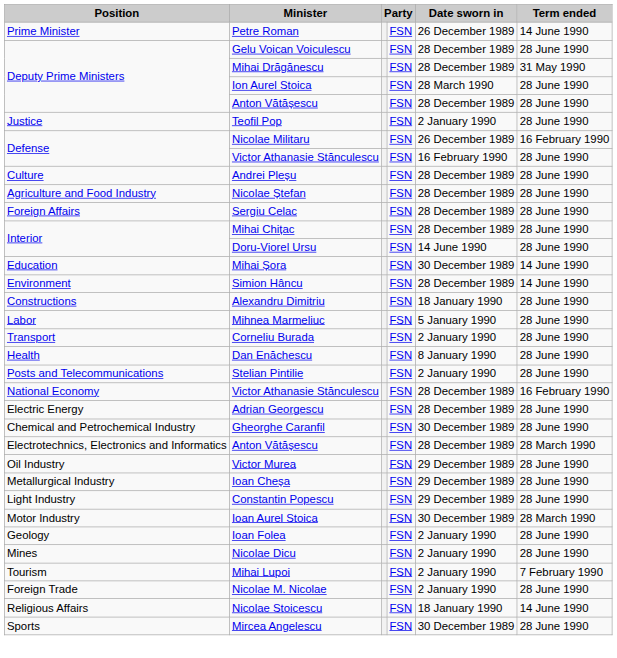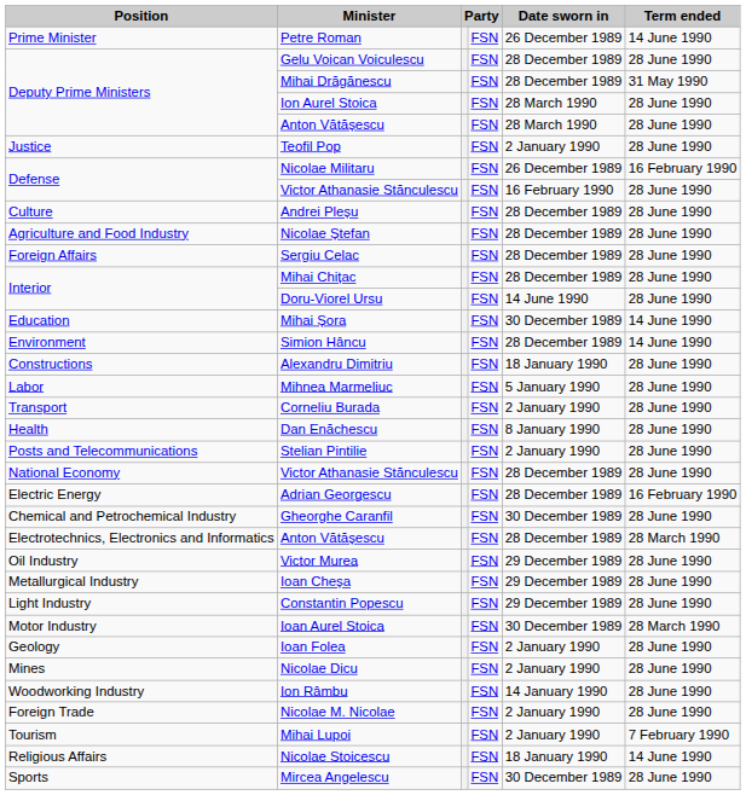Deputy Prime Ministers / Anton Vătășescu | Date sworn in: 28 December 1989 -> 28 March 1990
National Economy / Victor Athanasie Stănculescu | Term ended: 16 February 1990 -> 28 June 1990
Adrian Georgescu | Term ended: 28 June 1990 -> 16 February 1990
+ row: Woodworking Industry | Ion Râmbu | FSN | 14 January 1990 | 28 June 1990
rows swapped: Nicolae M. Nicolae <-> Mihai Lupoi
